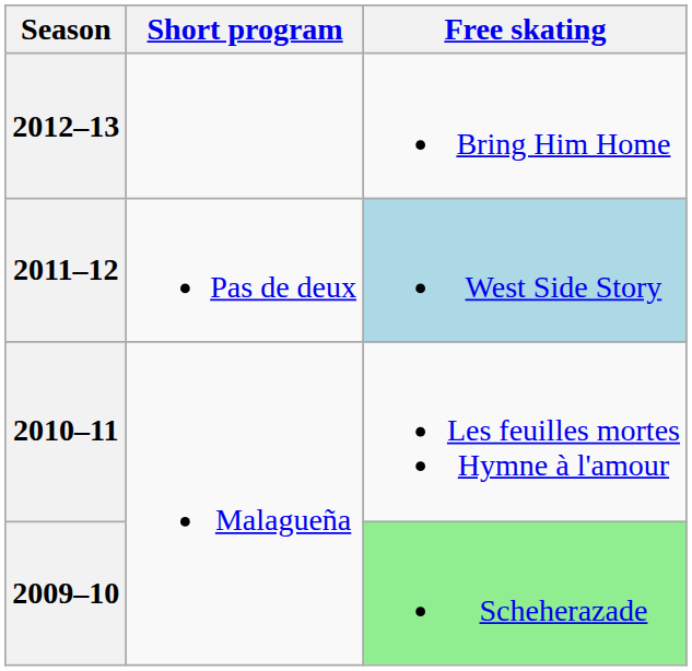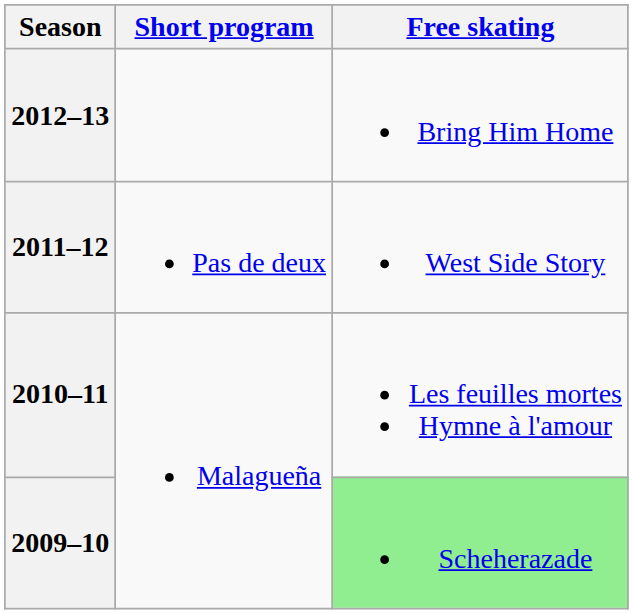2011–12 | Free skating: lightblue background -> no background
